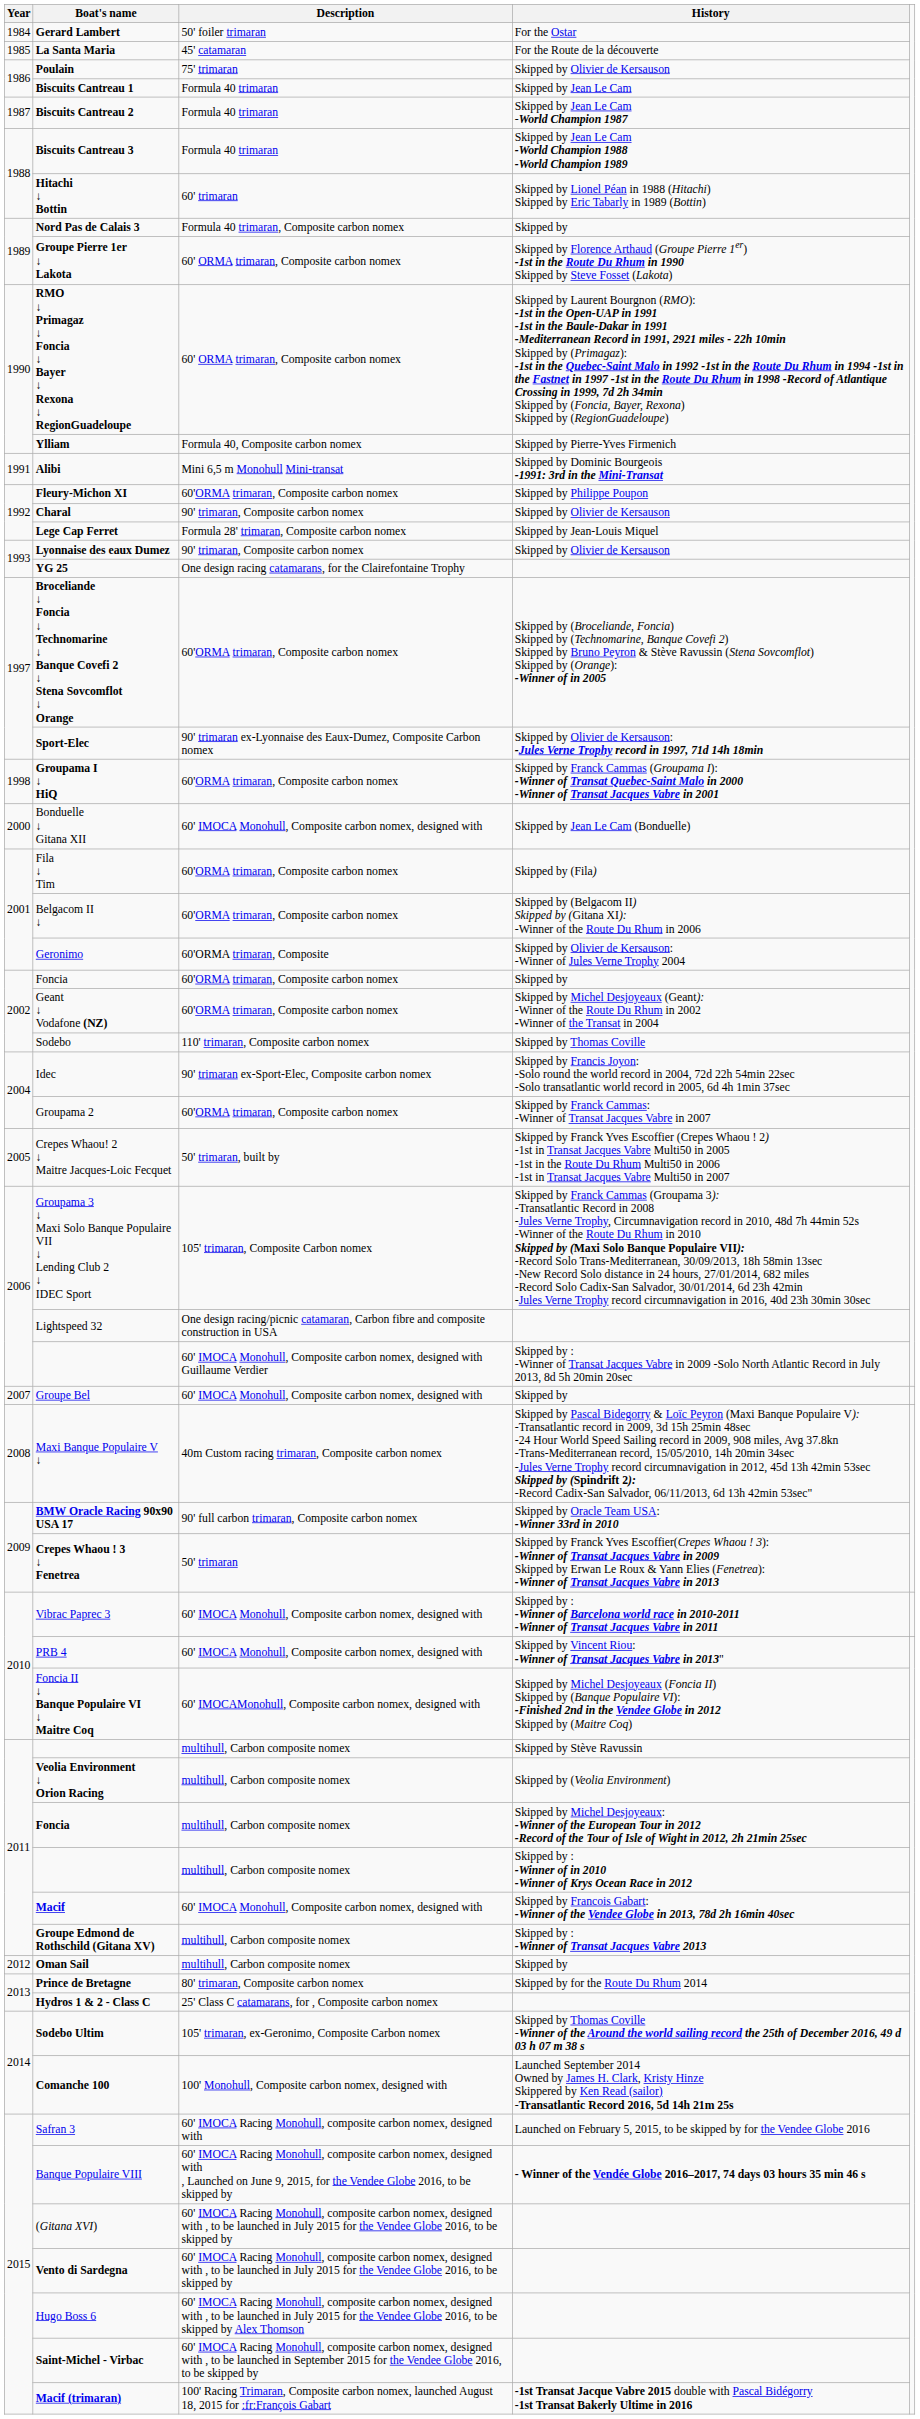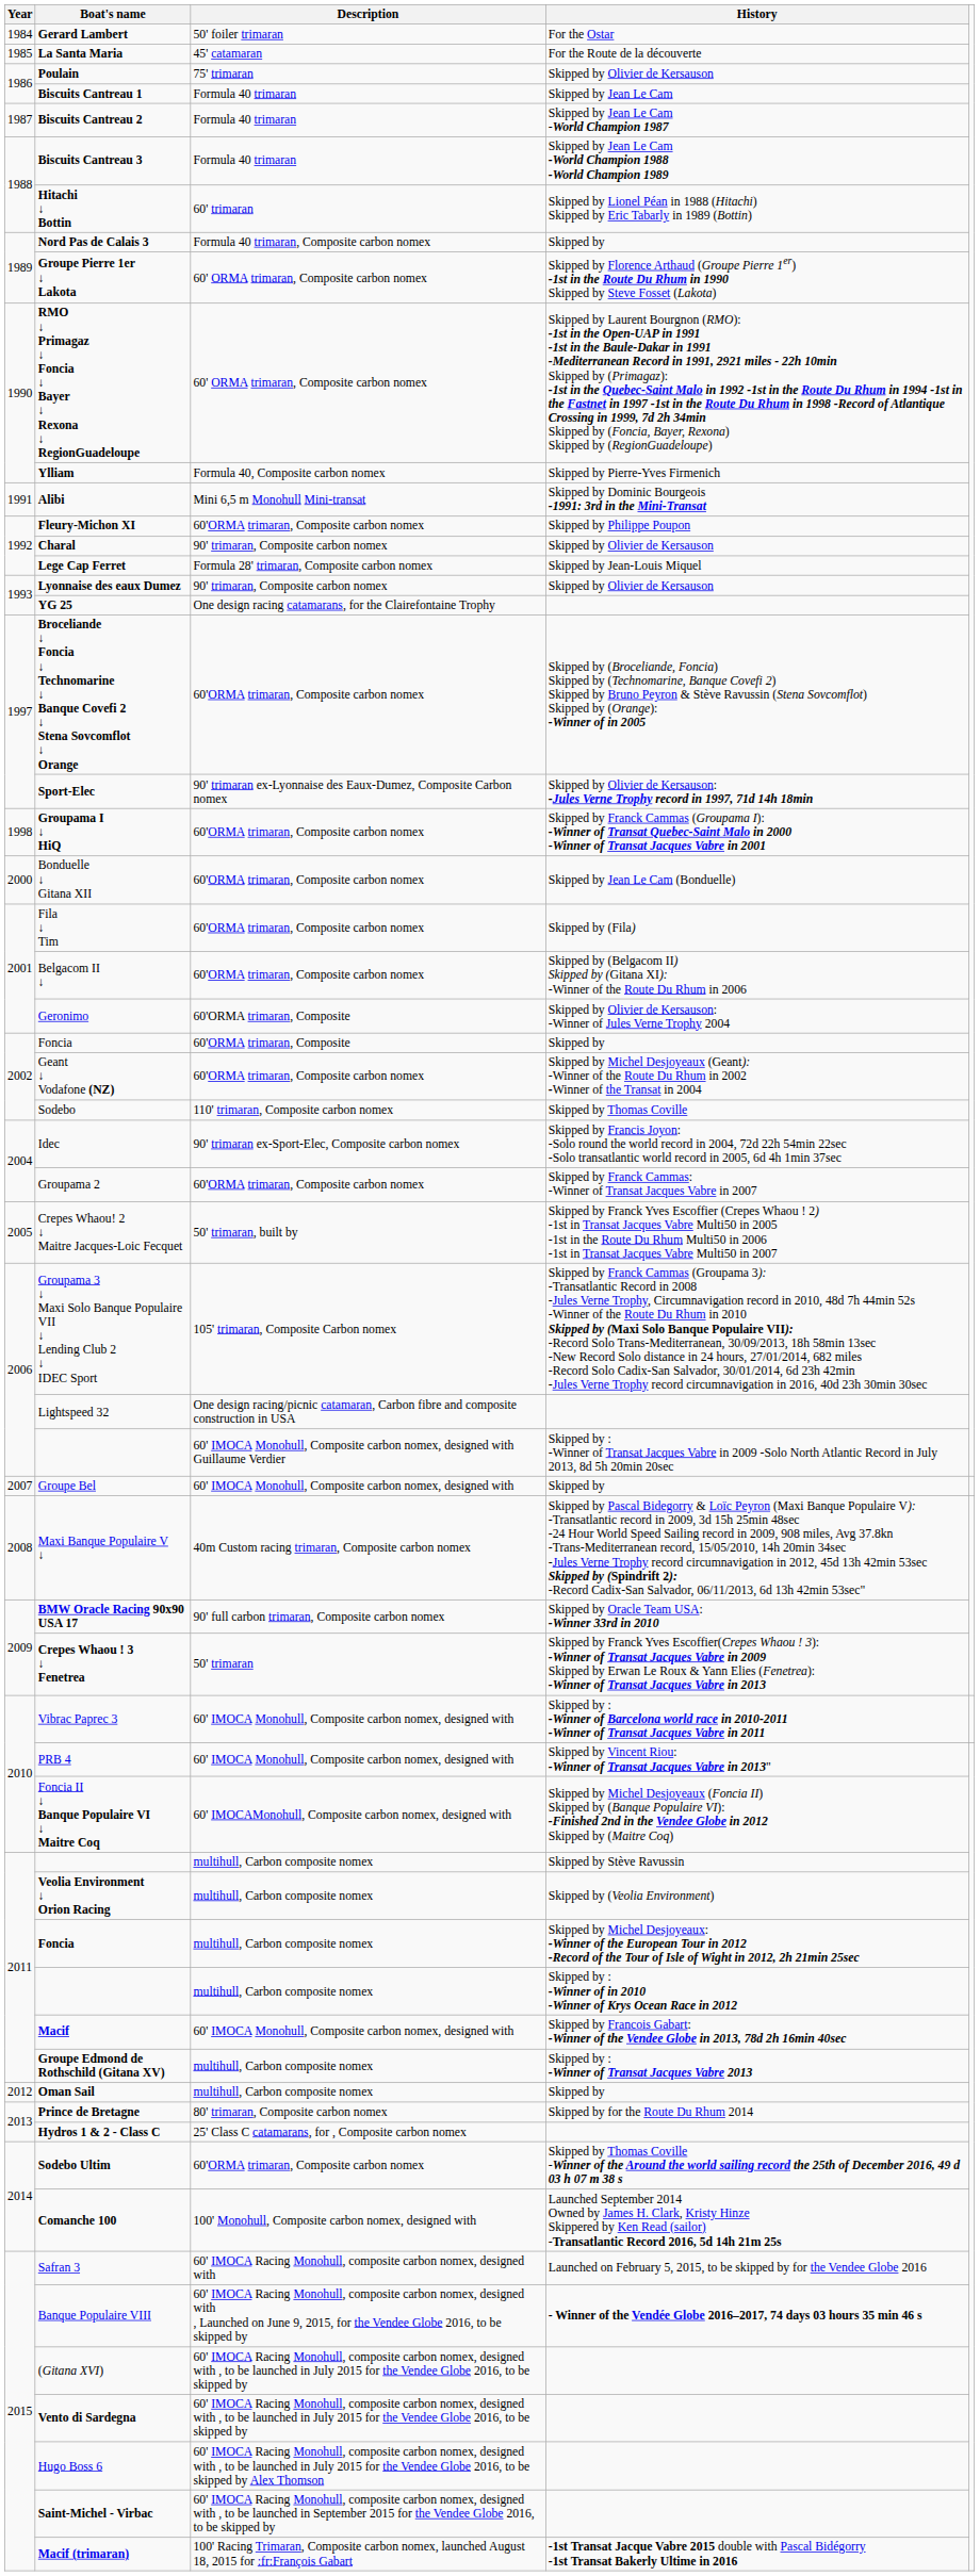Bonduelle ↓ Gitana XII | Description: 60' IMOCA Monohull, Composite carbon nomex, designed with -> 60'ORMA trimaran, Composite carbon nomex
Foncia / Skipped by | Description: 60'ORMA trimaran, Composite carbon nomex -> 60'ORMA trimaran, Composite
Sodebo Ultim | Description: 105' trimaran, ex-Geronimo, Composite Carbon nomex -> 60'ORMA trimaran, Composite carbon nomex
